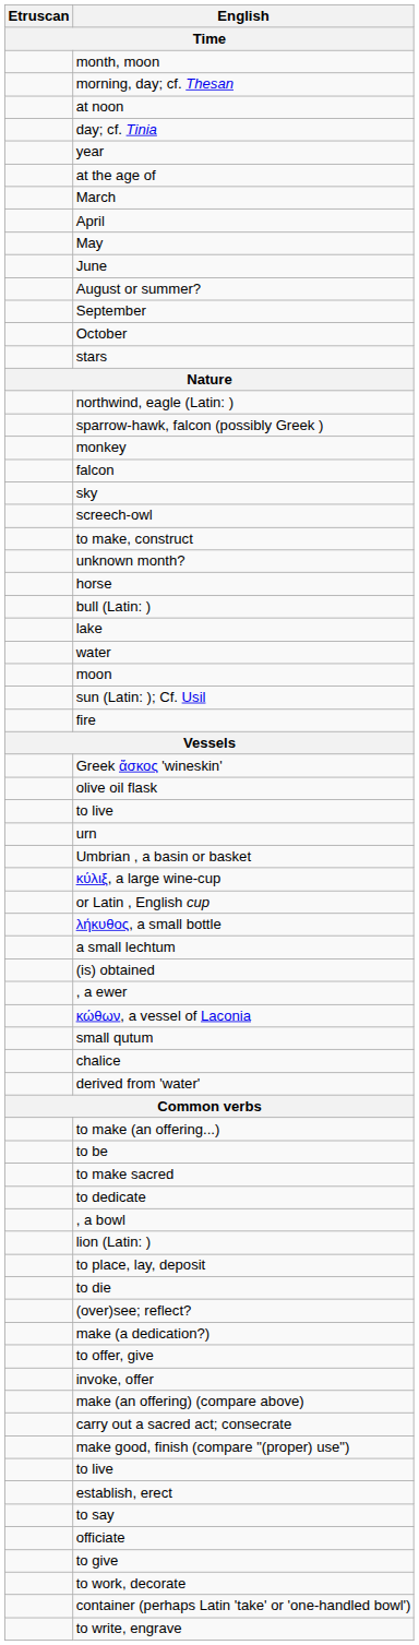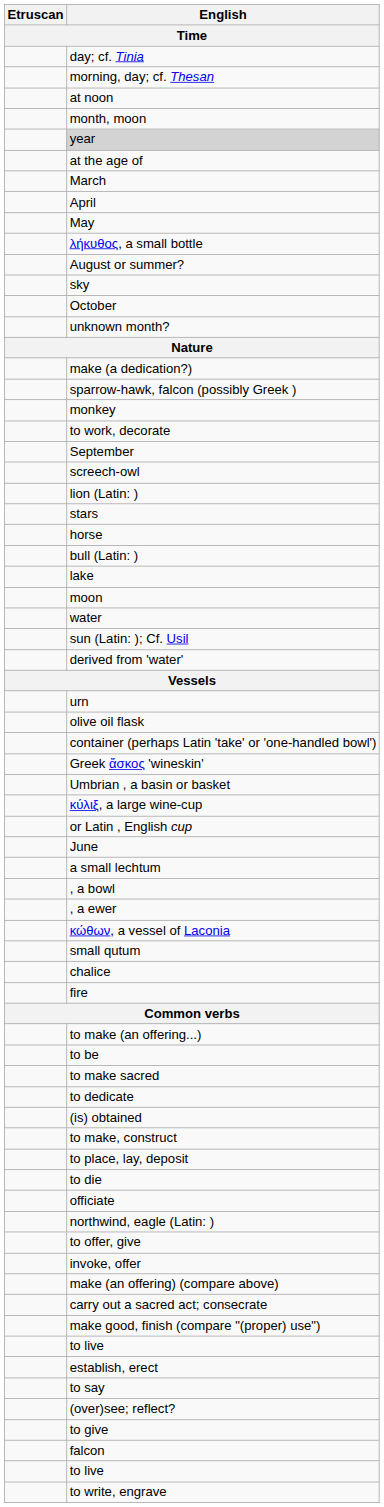row 3 | English: month, moon -> day; cf. Tinia
row 6 | English: day; cf. Tinia -> month, moon
row 7 | English: no background -> lightgrey background
row 12 | English: June -> λήκυθος, a small bottle
row 14 | English: September -> sky
row 16 | English: stars -> unknown month?
row 18 | English: northwind, eagle (Latin: ) -> make (a dedication?)
row 21 | English: falcon -> to work, decorate
row 22 | English: sky -> September
row 24 | English: to make, construct -> lion (Latin: )
row 25 | English: unknown month? -> stars
row 29 | English: water -> moon
row 30 | English: moon -> water
row 32 | English: fire -> derived from 'water'
row 34 | English: Greek ἄσκος 'wineskin' -> urn
row 36 | English: to live -> container (perhaps Latin 'take' or 'one-handled bowl')
row 37 | English: urn -> Greek ἄσκος 'wineskin'
row 41 | English: λήκυθος, a small bottle -> June
row 43 | English: (is) obtained -> , a bowl
row 48 | English: derived from 'water' -> fire
row 54 | English: , a bowl -> (is) obtained
row 55 | English: lion (Latin: ) -> to make, construct
row 58 | English: (over)see; reflect? -> officiate
row 59 | English: make (a dedication?) -> northwind, eagle (Latin: )
row 68 | English: officiate -> (over)see; reflect?
row 70 | English: to work, decorate -> falcon
row 71 | English: container (perhaps Latin 'take' or 'one-handled bowl') -> to live
